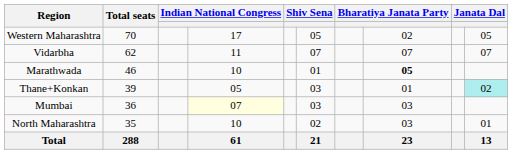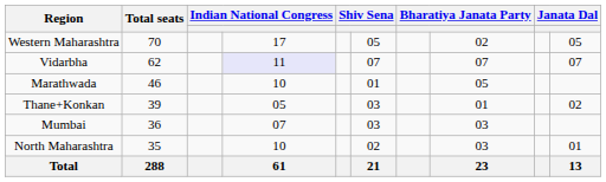Vidarbha | column 4: no background -> lavender background
Marathwada | column 8: bold -> normal
Thane+Konkan | column 10: paleturquoise background -> no background
Mumbai | column 4: lightyellow background -> no background
